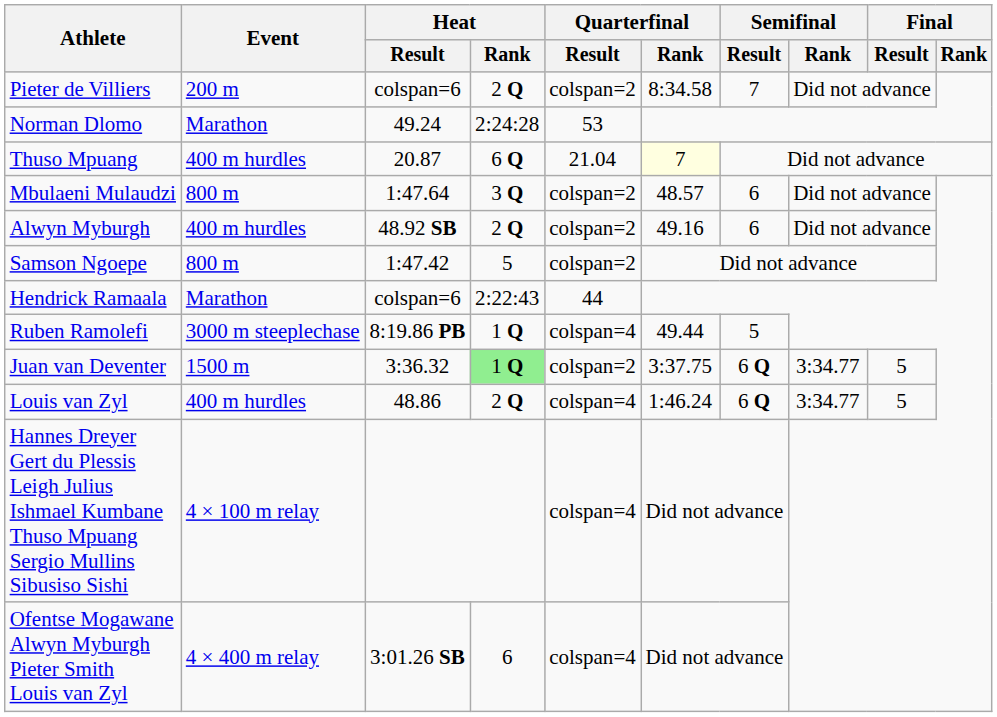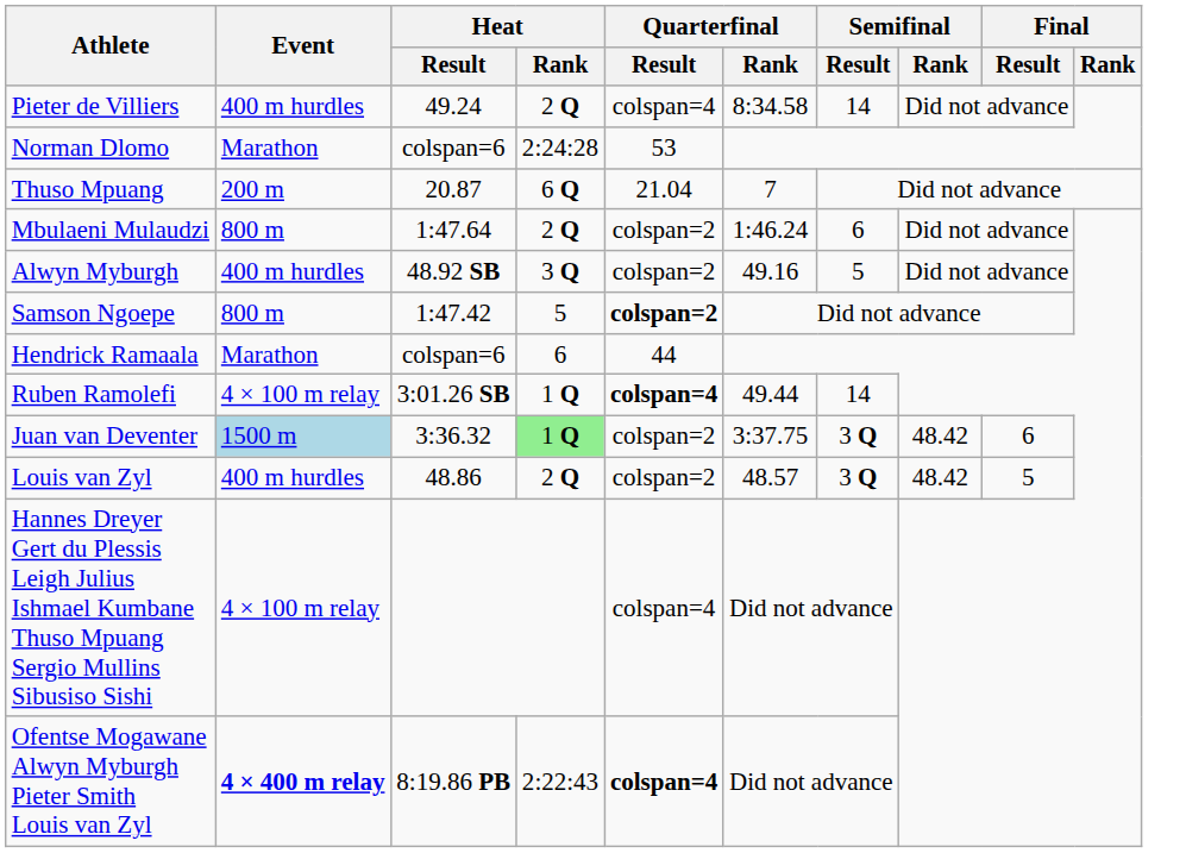Pieter de Villiers | Event: 200 m -> 400 m hurdles
Pieter de Villiers | Heat / Result: colspan=6 -> 49.24
Pieter de Villiers | Quarterfinal / Result: colspan=2 -> colspan=4
Pieter de Villiers | Semifinal / Result: 7 -> 14
Norman Dlomo | Heat / Result: 49.24 -> colspan=6
Thuso Mpuang | Event: 400 m hurdles -> 200 m
Thuso Mpuang | Quarterfinal / Rank: lightyellow background -> no background
Mbulaeni Mulaudzi | Heat / Rank: 3 Q -> 2 Q
Mbulaeni Mulaudzi | Quarterfinal / Rank: 48.57 -> 1:46.24
Alwyn Myburgh | Heat / Rank: 2 Q -> 3 Q
Alwyn Myburgh | Semifinal / Result: 6 -> 5
Samson Ngoepe | Quarterfinal / Result: normal -> bold
Hendrick Ramaala | Heat / Rank: 2:22:43 -> 6
Ruben Ramolefi | Event: 3000 m steeplechase -> 4 × 100 m relay
Ruben Ramolefi | Heat / Result: 8:19.86 PB -> 3:01.26 SB
Ruben Ramolefi | Quarterfinal / Result: normal -> bold
Ruben Ramolefi | Semifinal / Result: 5 -> 14
Juan van Deventer | Event: no background -> lightblue background
Juan van Deventer | Semifinal / Result: 6 Q -> 3 Q
Juan van Deventer | Semifinal / Rank: 3:34.77 -> 48.42
Juan van Deventer | Final / Result: 5 -> 6
Louis van Zyl | Quarterfinal / Result: colspan=4 -> colspan=2
Louis van Zyl | Quarterfinal / Rank: 1:46.24 -> 48.57
Louis van Zyl | Semifinal / Result: 6 Q -> 3 Q
Louis van Zyl | Semifinal / Rank: 3:34.77 -> 48.42
Ofentse Mogawane Alwyn Myburgh Pieter Smith Louis van Zyl | Event: normal -> bold
Ofentse Mogawane Alwyn Myburgh Pieter Smith Louis van Zyl | Heat / Result: 3:01.26 SB -> 8:19.86 PB
Ofentse Mogawane Alwyn Myburgh Pieter Smith Louis van Zyl | Heat / Rank: 6 -> 2:22:43
Ofentse Mogawane Alwyn Myburgh Pieter Smith Louis van Zyl | Quarterfinal / Result: normal -> bold
